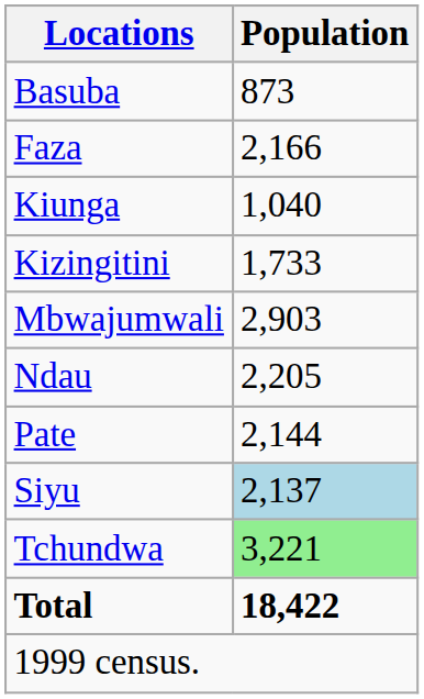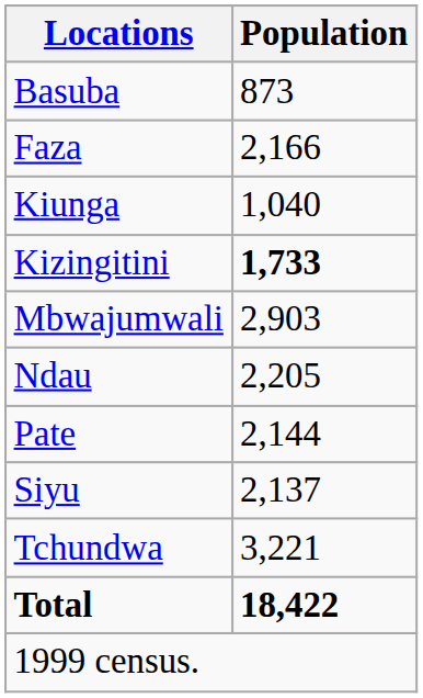Kizingitini | Population: normal -> bold
Siyu | Population: lightblue background -> no background
Tchundwa | Population: lightgreen background -> no background
